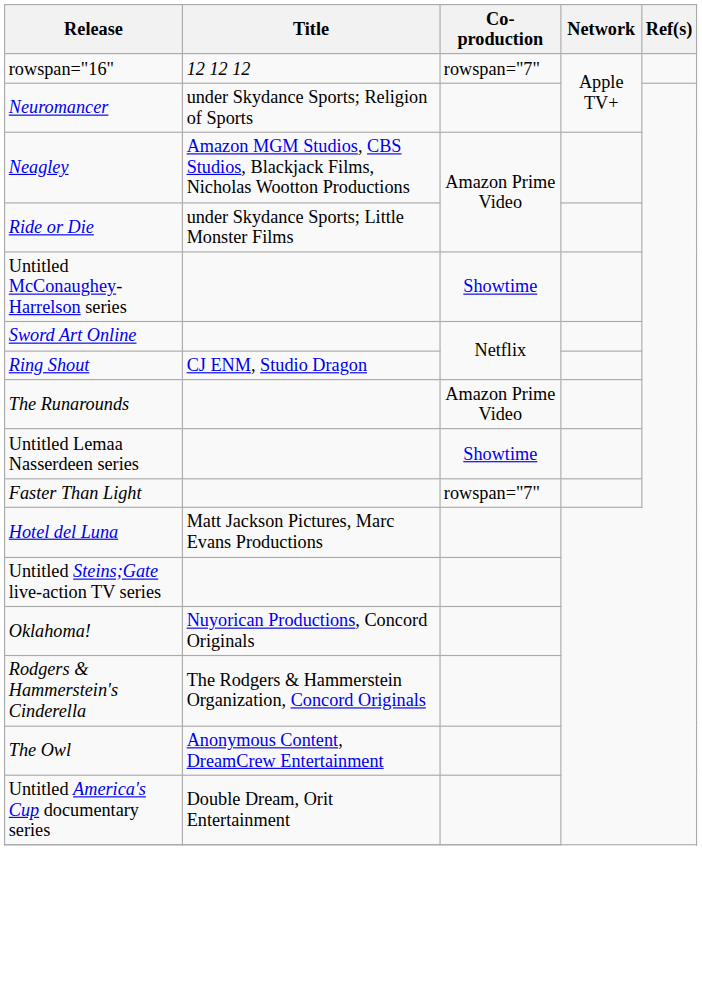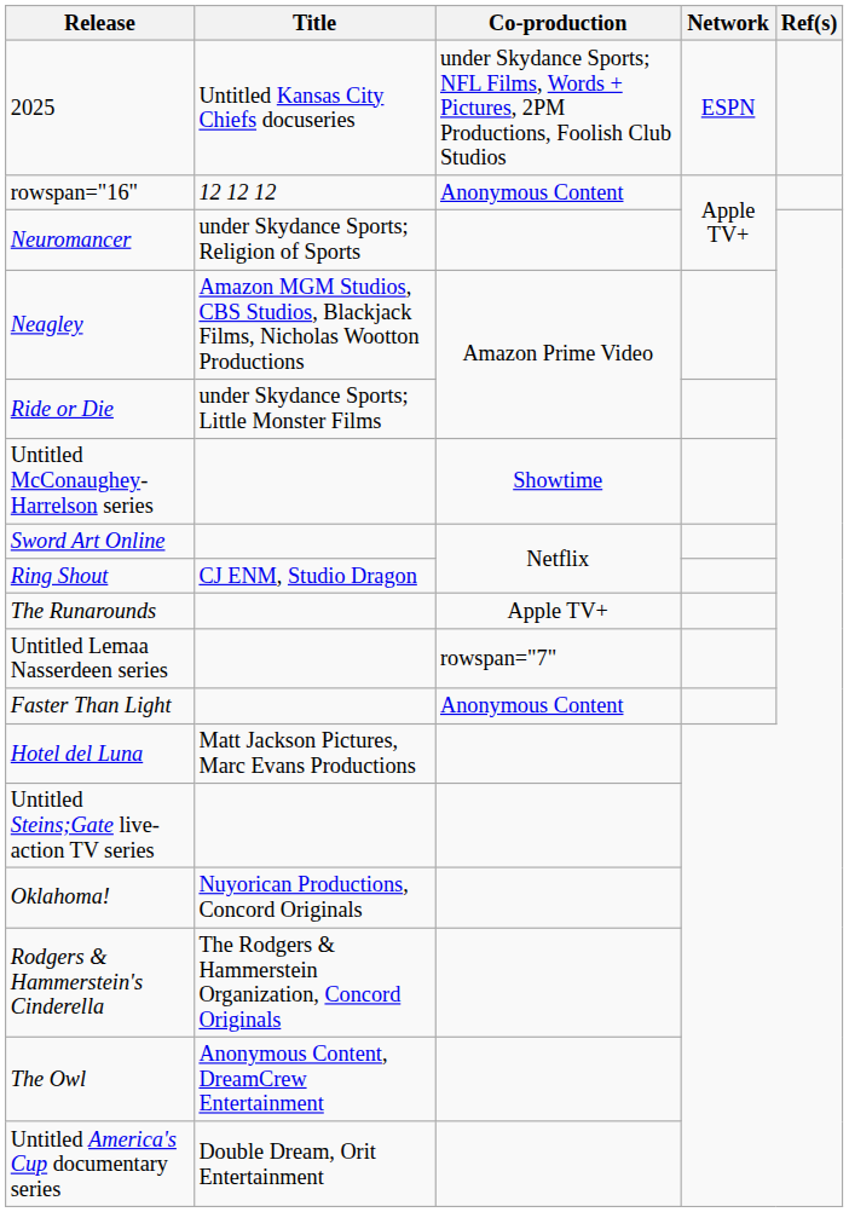+ row: 2025 | Untitled Kansas City Chiefs docuseries | under Skydance Sports; NFL Films, Words + Pictures, 2PM Productions, Foolish Club Studios | ESPN
rowspan="16" | Co-production: rowspan="7" -> Anonymous Content
The Runarounds | Co-production: Amazon Prime Video -> Apple TV+
Untitled Lemaa Nasserdeen series | Co-production: Showtime -> rowspan="7"
Faster Than Light | Co-production: rowspan="7" -> Anonymous Content
